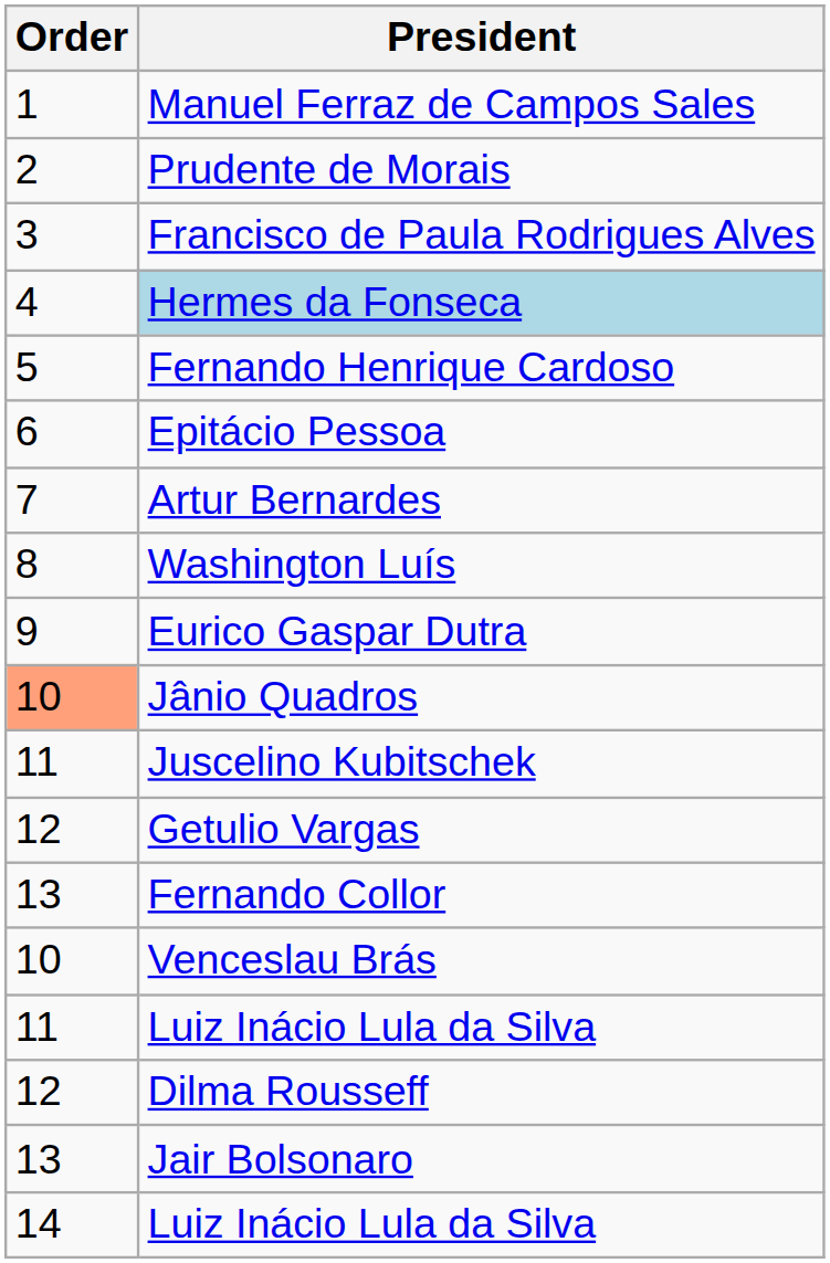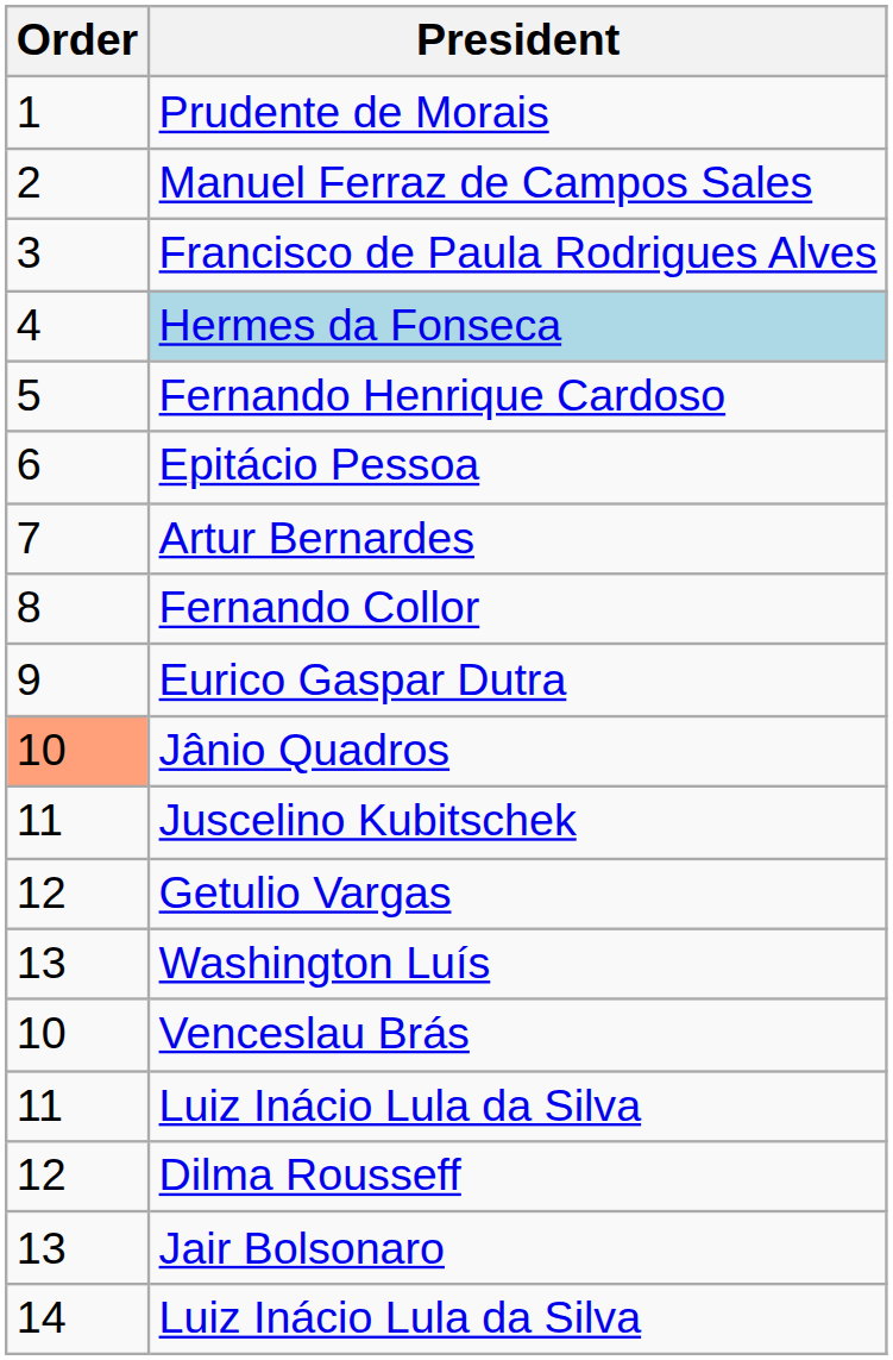row 2 | President: Manuel Ferraz de Campos Sales -> Prudente de Morais
row 3 | President: Prudente de Morais -> Manuel Ferraz de Campos Sales
row 9 | President: Washington Luís -> Fernando Collor
row 14 | President: Fernando Collor -> Washington Luís
